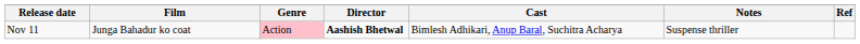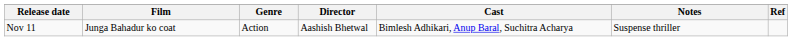Nov 11 | Genre: pink background -> no background
Nov 11 | Director: bold -> normal
